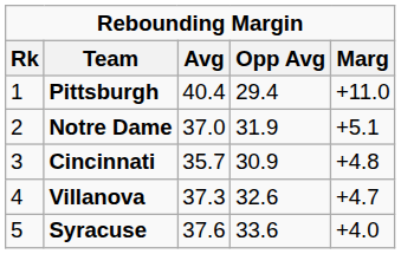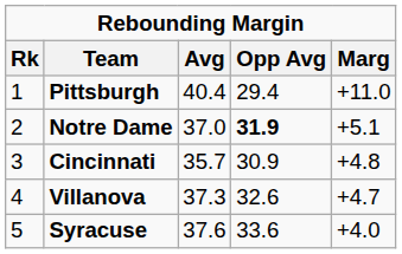Notre Dame | Opp Avg: normal -> bold
